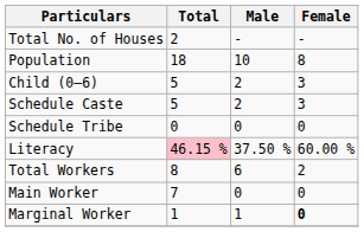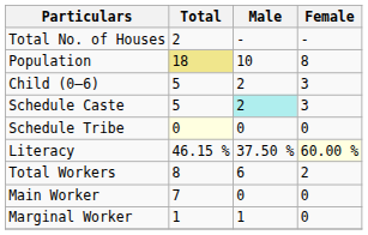Population | Total: no background -> khaki background
Schedule Caste | Male: no background -> paleturquoise background
Schedule Tribe | Total: no background -> lightyellow background
Literacy | Total: pink background -> no background
Literacy | Female: no background -> lightyellow background
Marginal Worker | Female: bold -> normal
